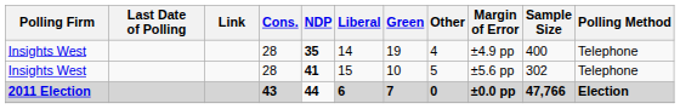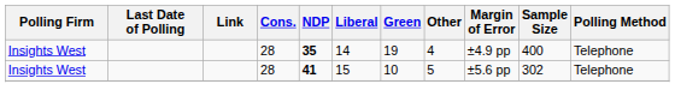- row: 2011 Election | 43 | 44 | 6 | 7 | 0 | ±0.0 pp | 47,766 | Election
